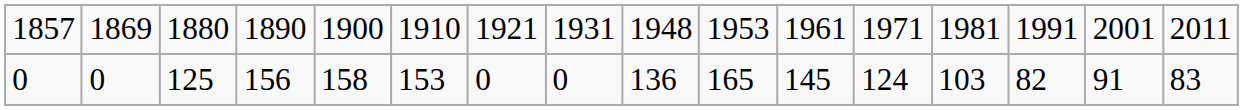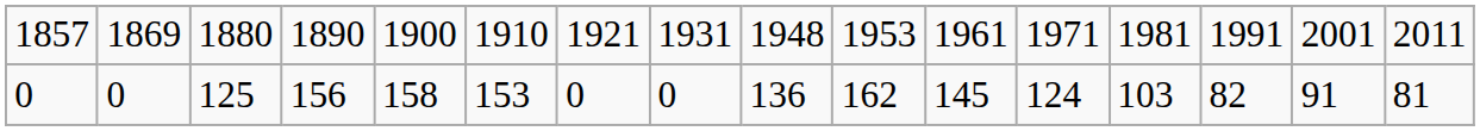row 2 | column 10: 165 -> 162
row 2 | column 16: 83 -> 81
